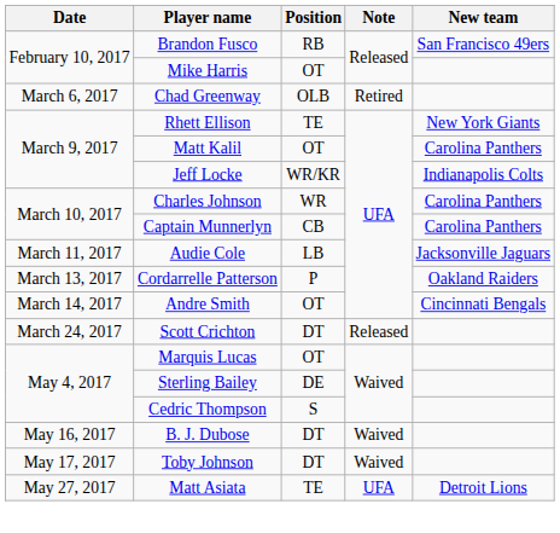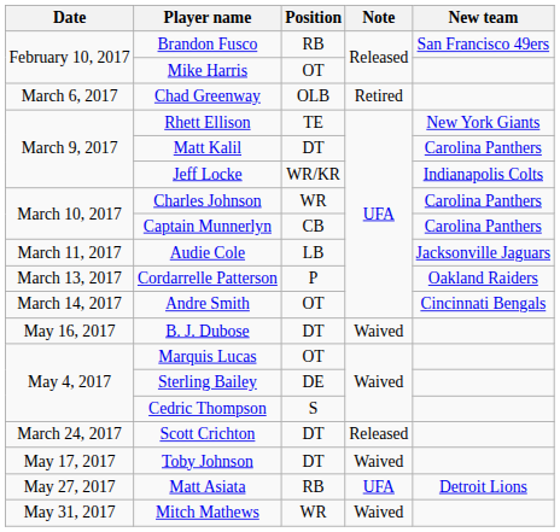Matt Kalil | Position: OT -> DT
rows swapped: Scott Crichton <-> B. J. Dubose
Matt Asiata | Position: TE -> RB
+ row: May 31, 2017 | Mitch Mathews | WR | Waived
